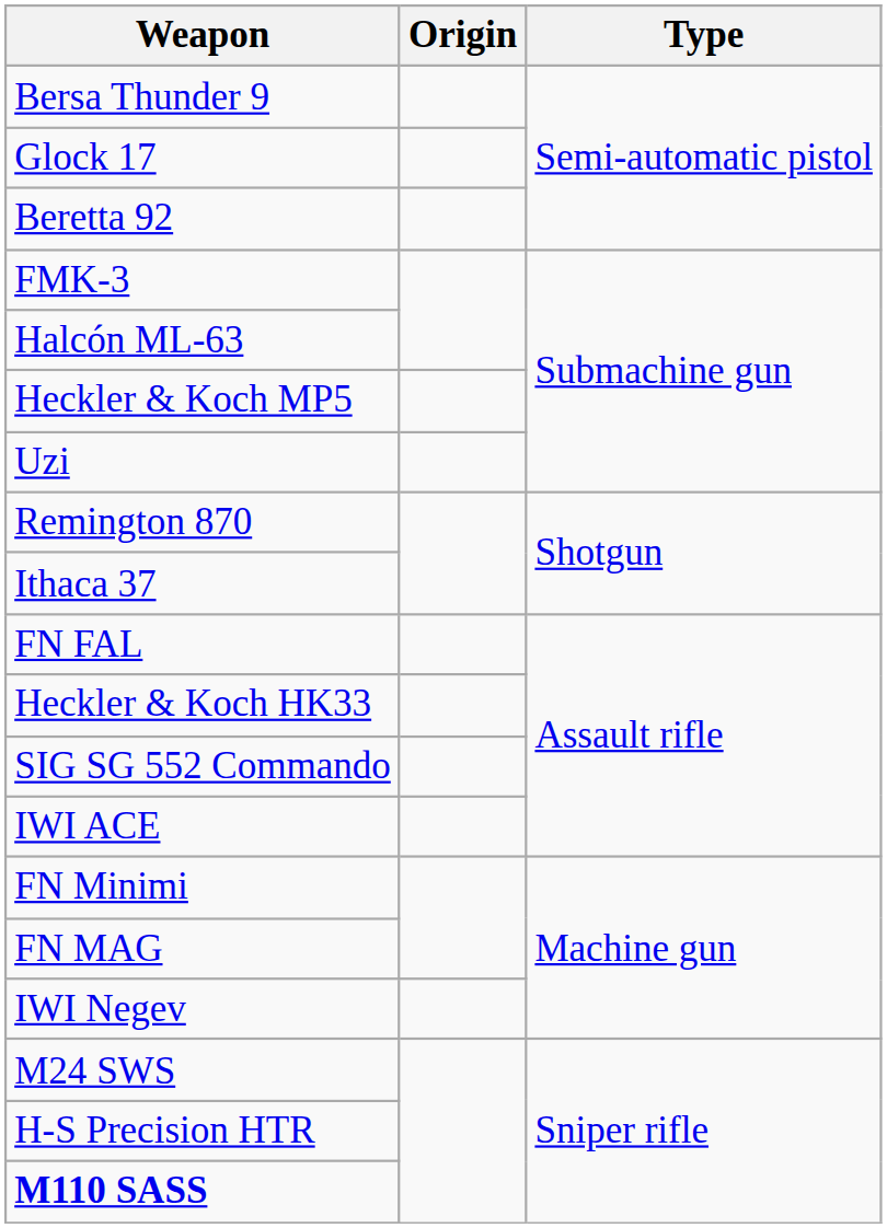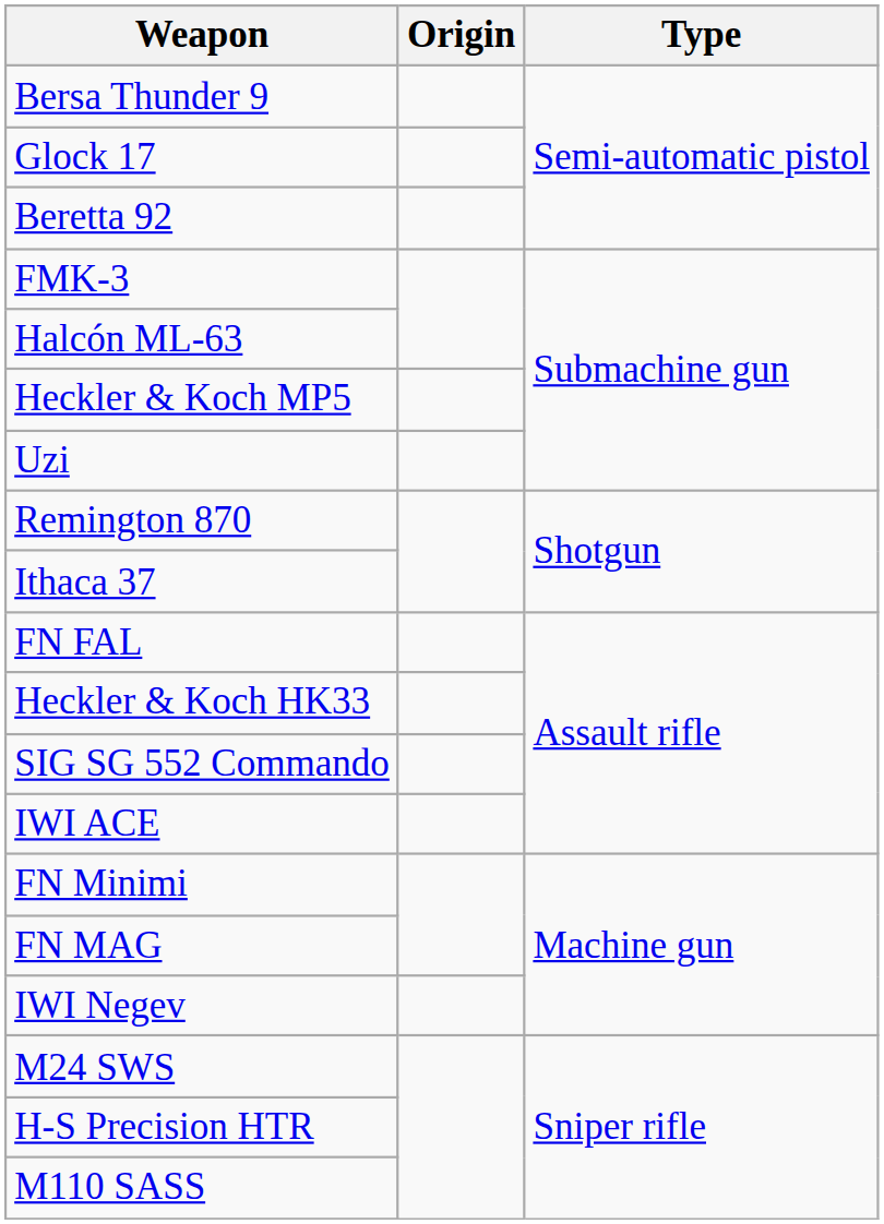M110 SASS | Weapon: bold -> normal
